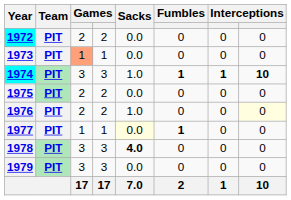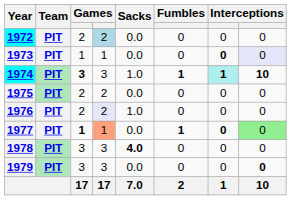1972 | column 4: no background -> lightblue background
1973 | column 3: lightsalmon background -> no background
1973 | column 7: normal -> bold
1973 | column 8: no background -> lavender background
1974 | column 3: normal -> bold
1974 | column 7: no background -> paleturquoise background
1976 | column 4: no background -> lavender background
1976 | column 8: lightyellow background -> no background
1977 | column 3: normal -> bold
1977 | column 4: no background -> lightsalmon background
1977 | Sacks: lightyellow background -> no background
1977 | column 7: normal -> bold
1977 | column 8: no background -> lightgreen background
1979 | column 8: normal -> bold
